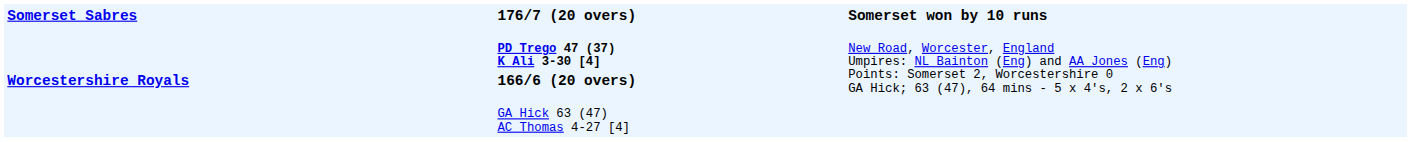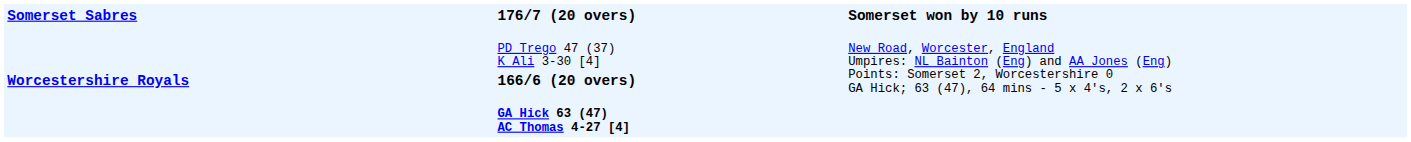PD Trego 47 (37) K Ali 3-30 [4] | 176/7 (20 overs): bold -> normal
GA Hick 63 (47) AC Thomas 4-27 [4] | 176/7 (20 overs): normal -> bold
